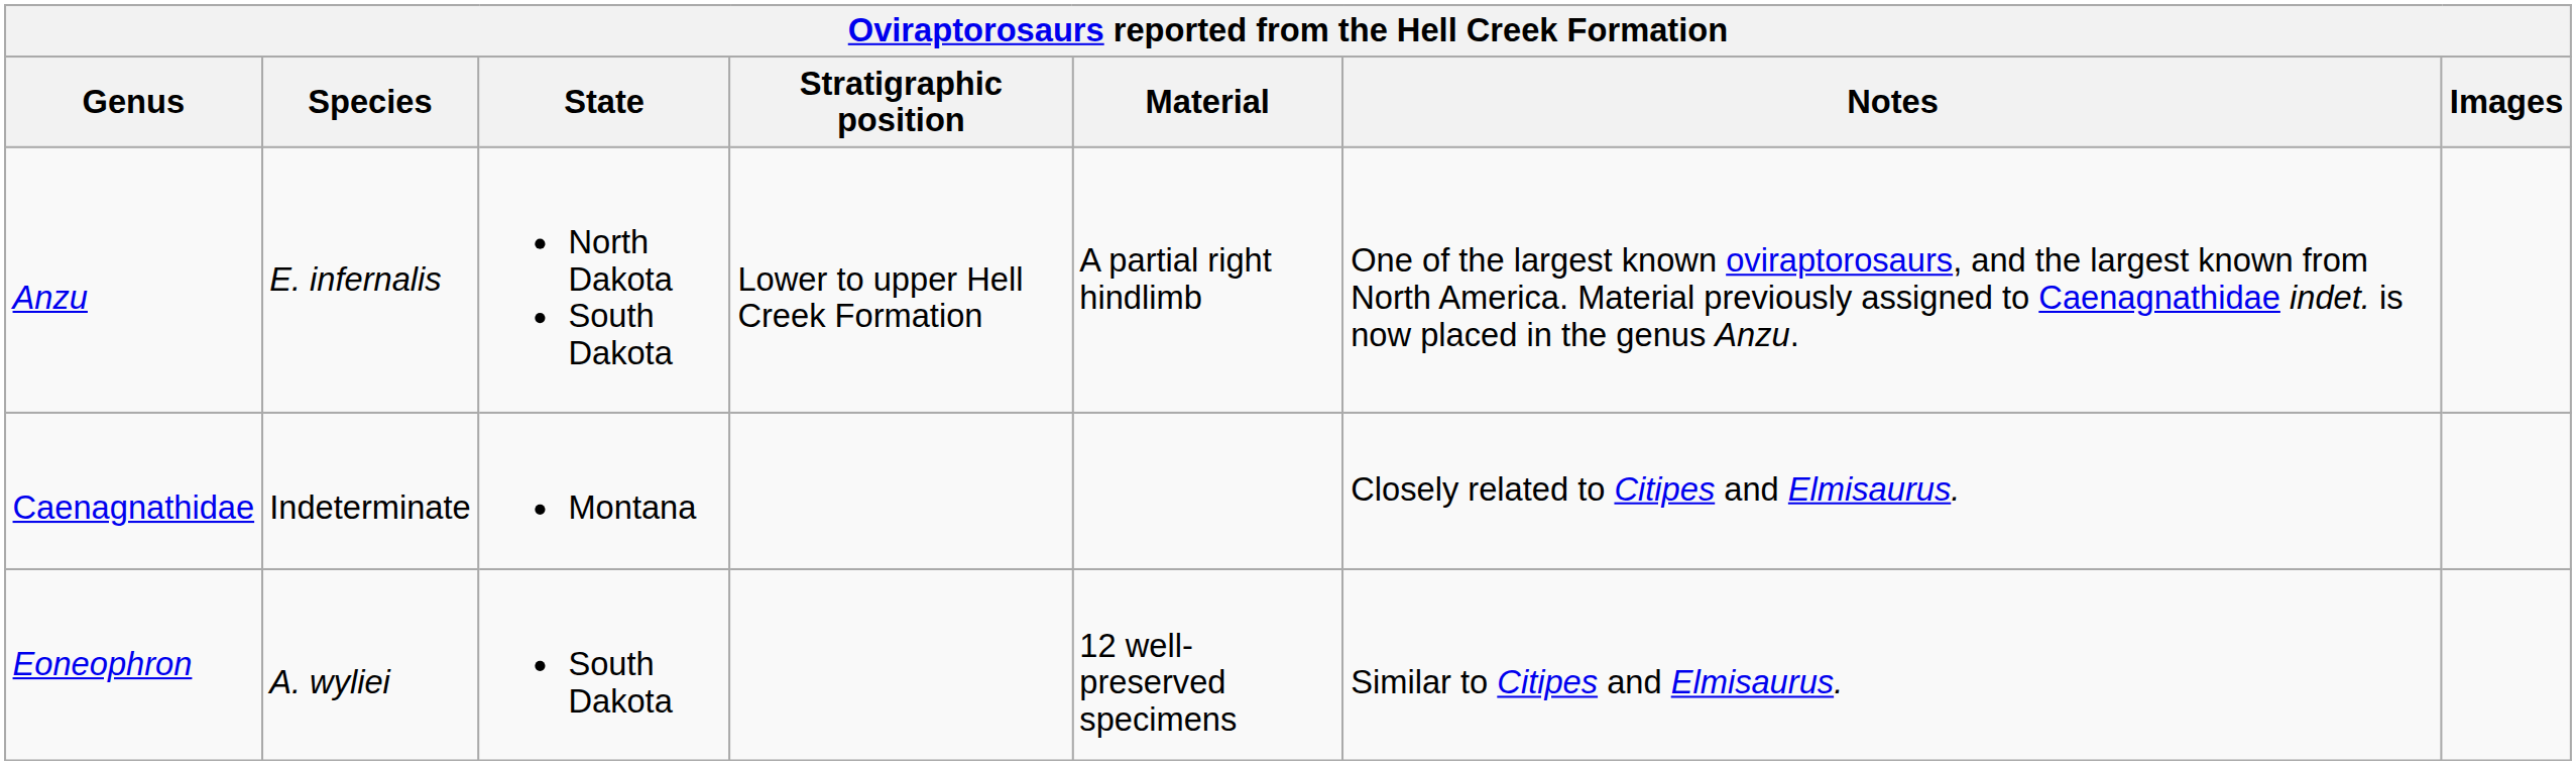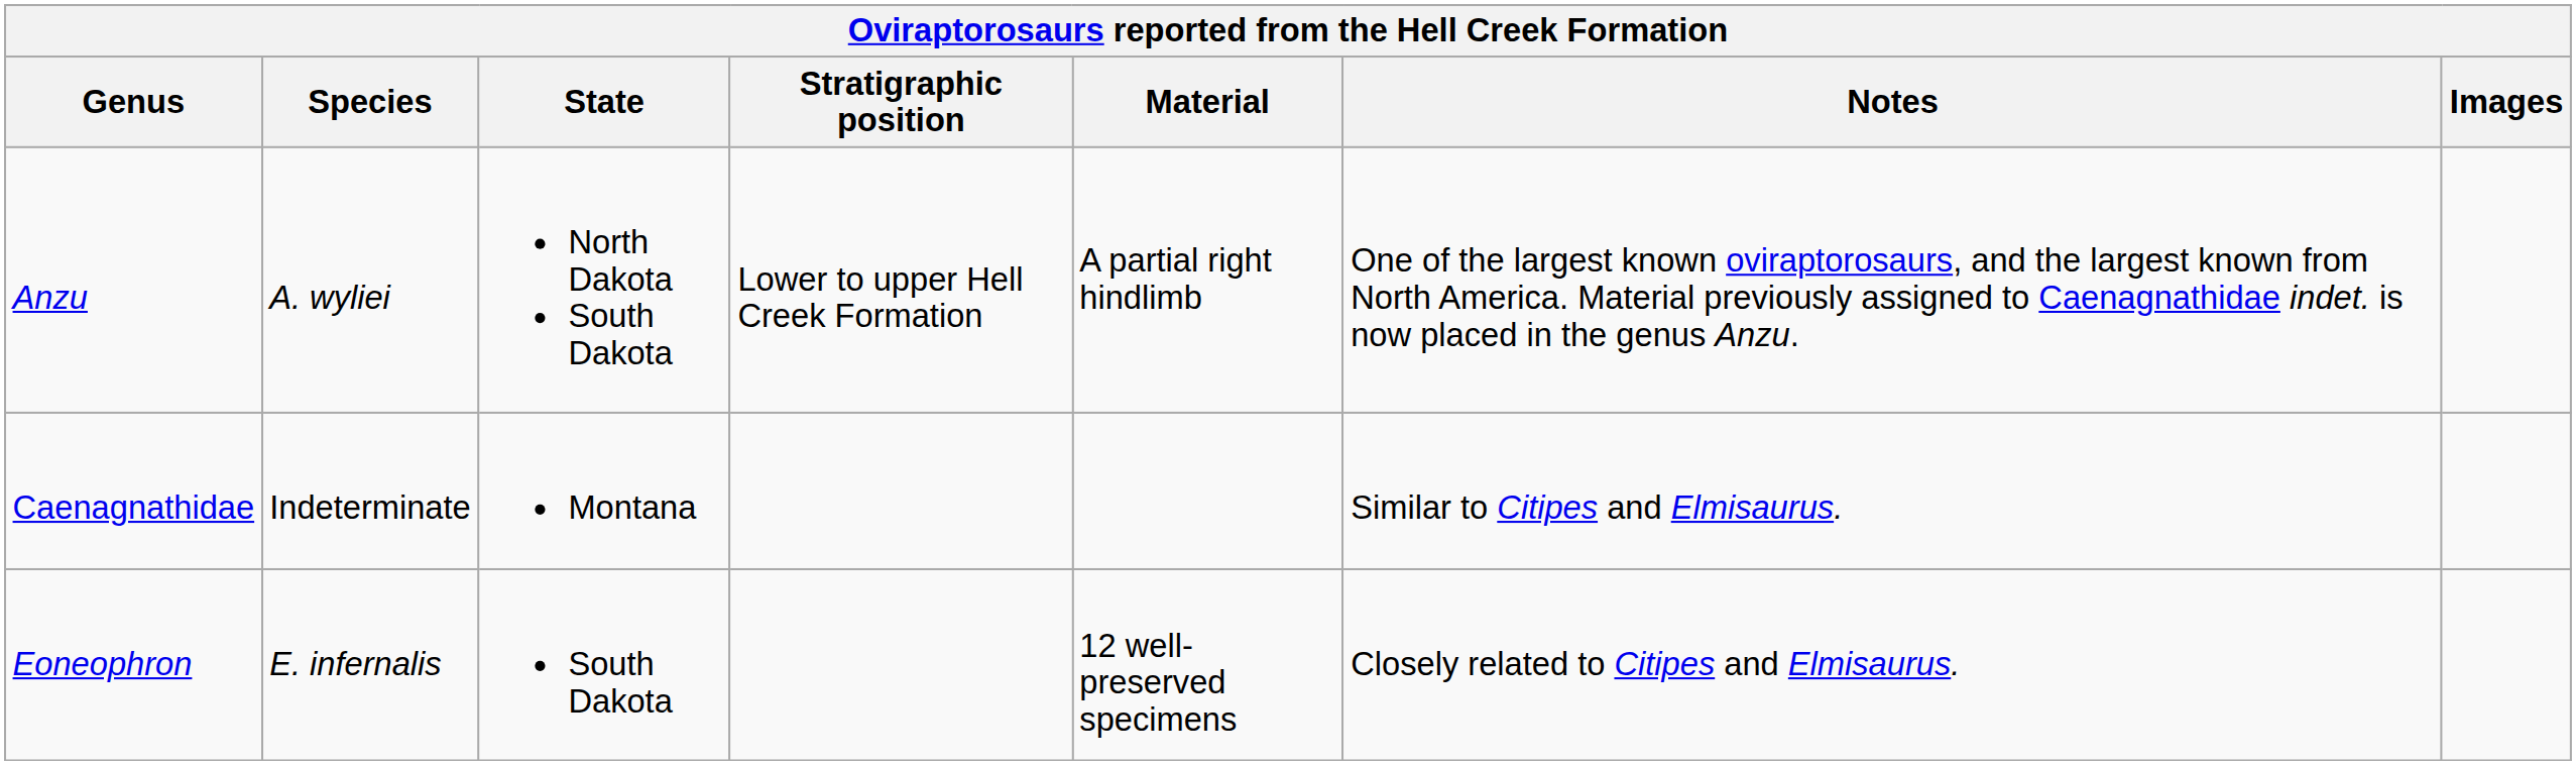Anzu | Species: E. infernalis -> A. wyliei
Caenagnathidae | Notes: Closely related to Citipes and Elmisaurus. -> Similar to Citipes and Elmisaurus.
Eoneophron | Species: A. wyliei -> E. infernalis
Eoneophron | Notes: Similar to Citipes and Elmisaurus. -> Closely related to Citipes and Elmisaurus.
